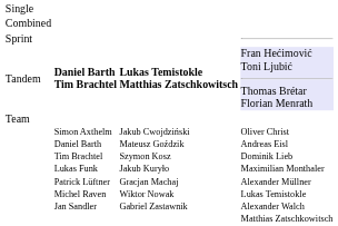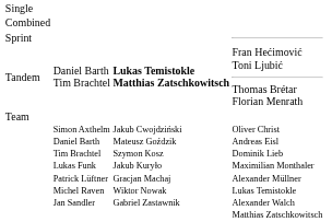Tandem | column 2: bold -> normal
Tandem | column 4: lavender background -> no background
